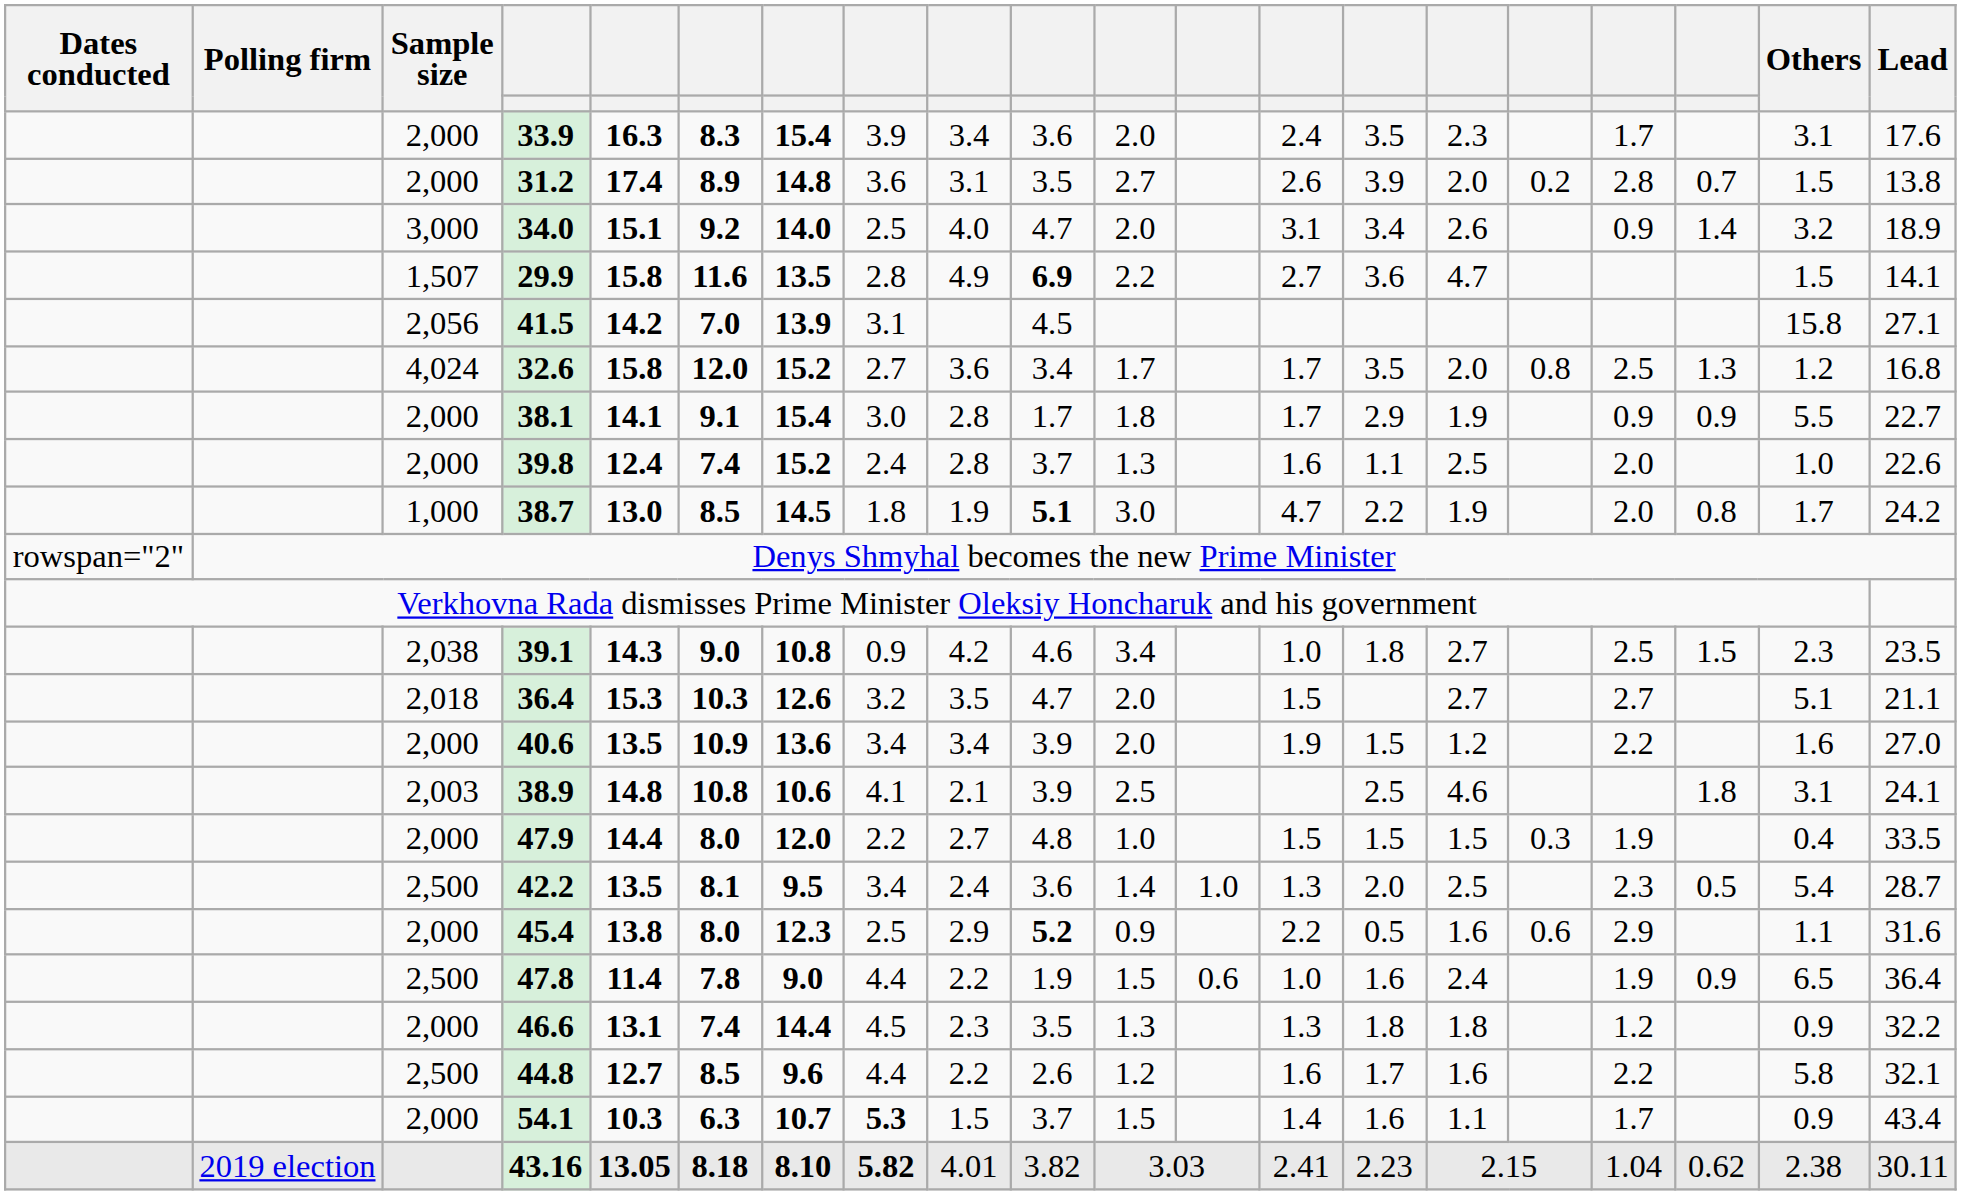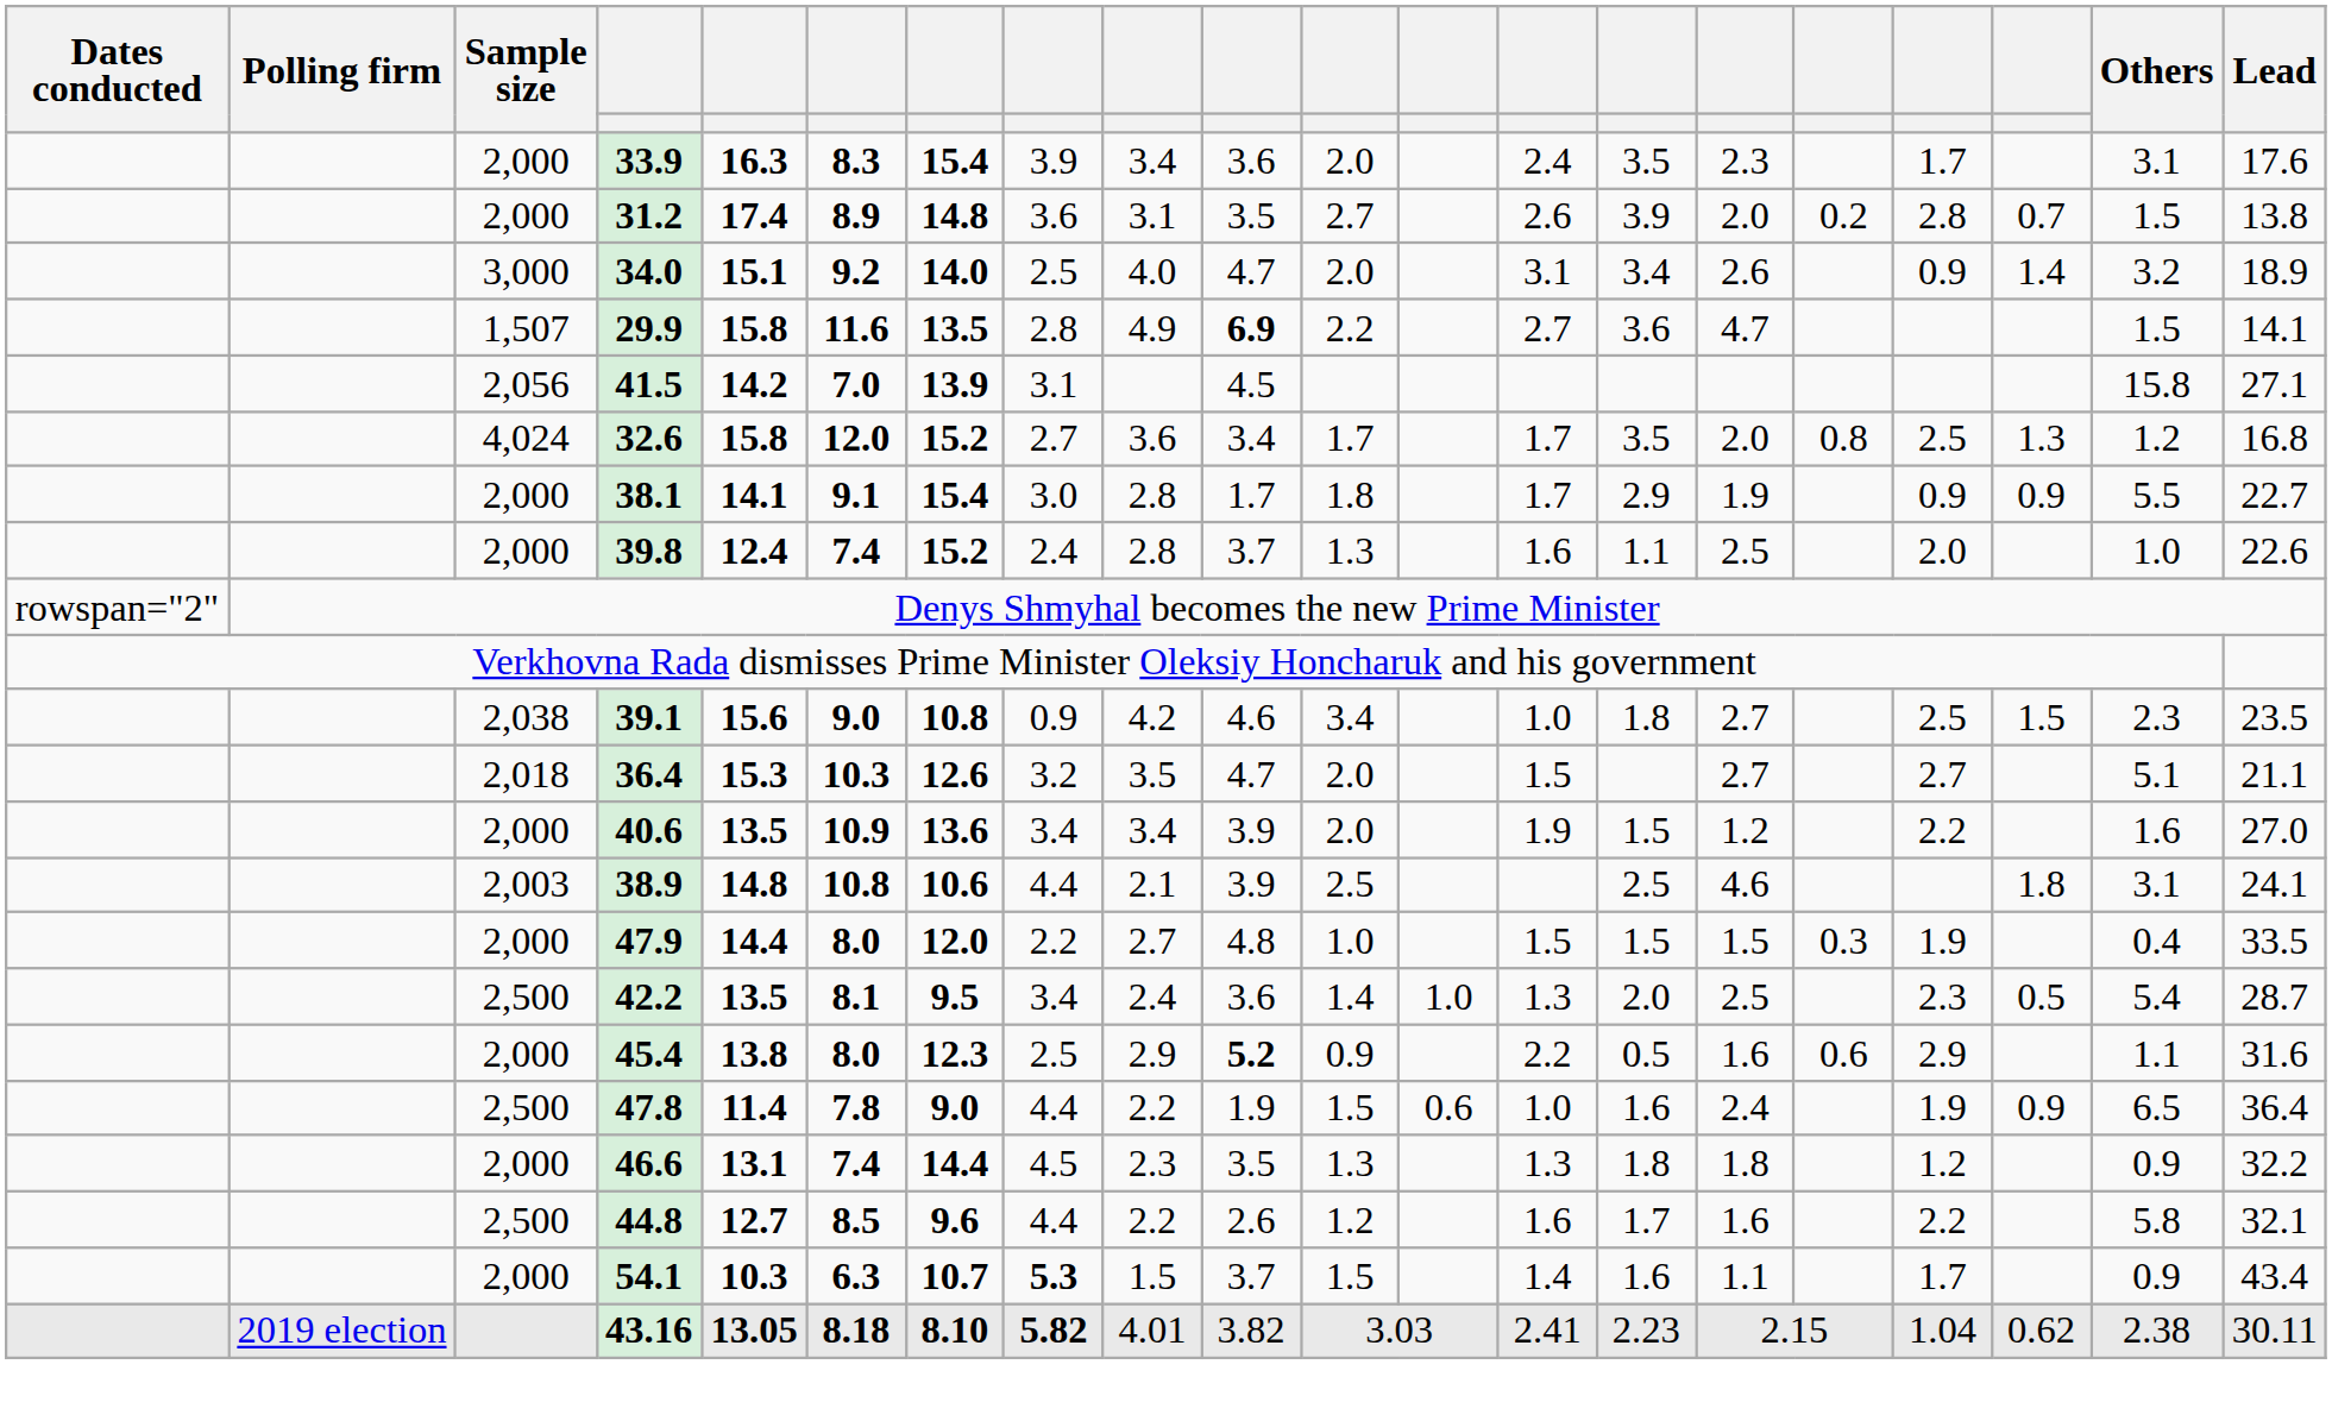- row: 1,000 | 38.7 | 13.0 | 8.5 | 14.5 | 1.8 | 1.9 | 5.1 | 3.0 | 4.7 | 2.2 | 1.9 | 2.0 | 0.8 | 1.7 | 24.2
39.1 | column 5: 14.3 -> 15.6
38.9 | column 8: 4.1 -> 4.4
